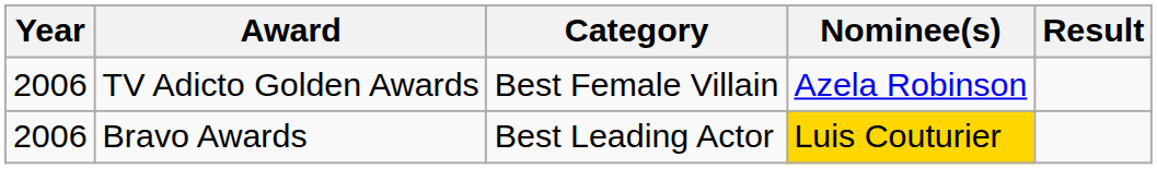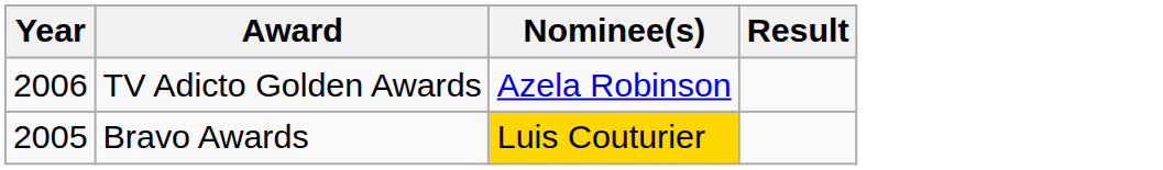- column: Category | Best Female Villain | Best Leading Actor
Bravo Awards | Year: 2006 -> 2005
